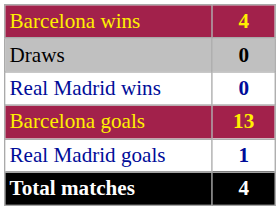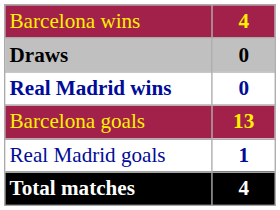Draws | column 1: normal -> bold
Real Madrid wins | column 1: normal -> bold
